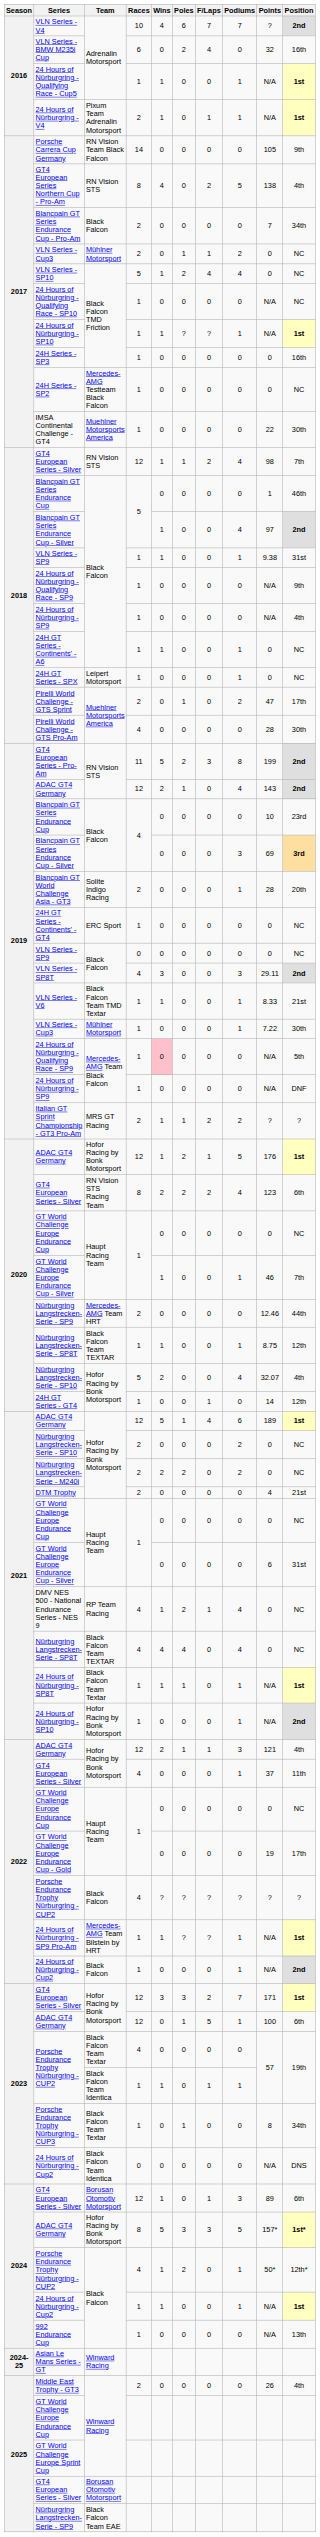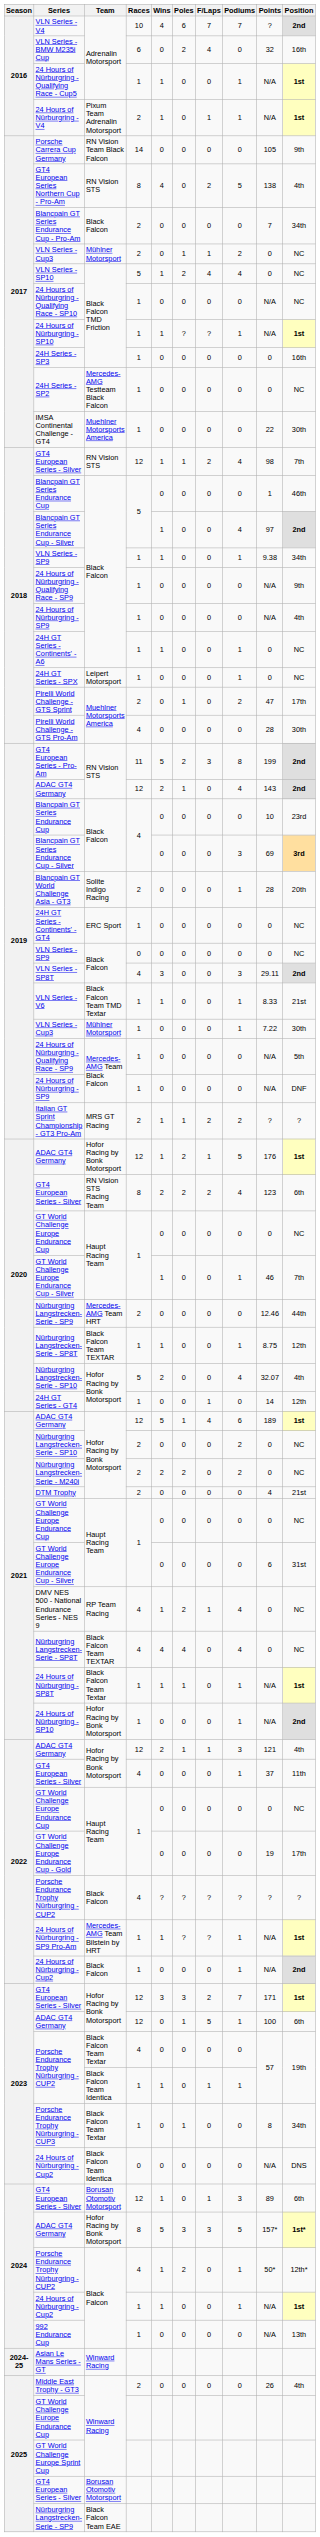2018 / VLN Series - SP9 | Position: 31st -> 34th
2019 / 24 Hours of Nürburgring - Qualifying Race - SP9 | Wins: pink background -> no background
